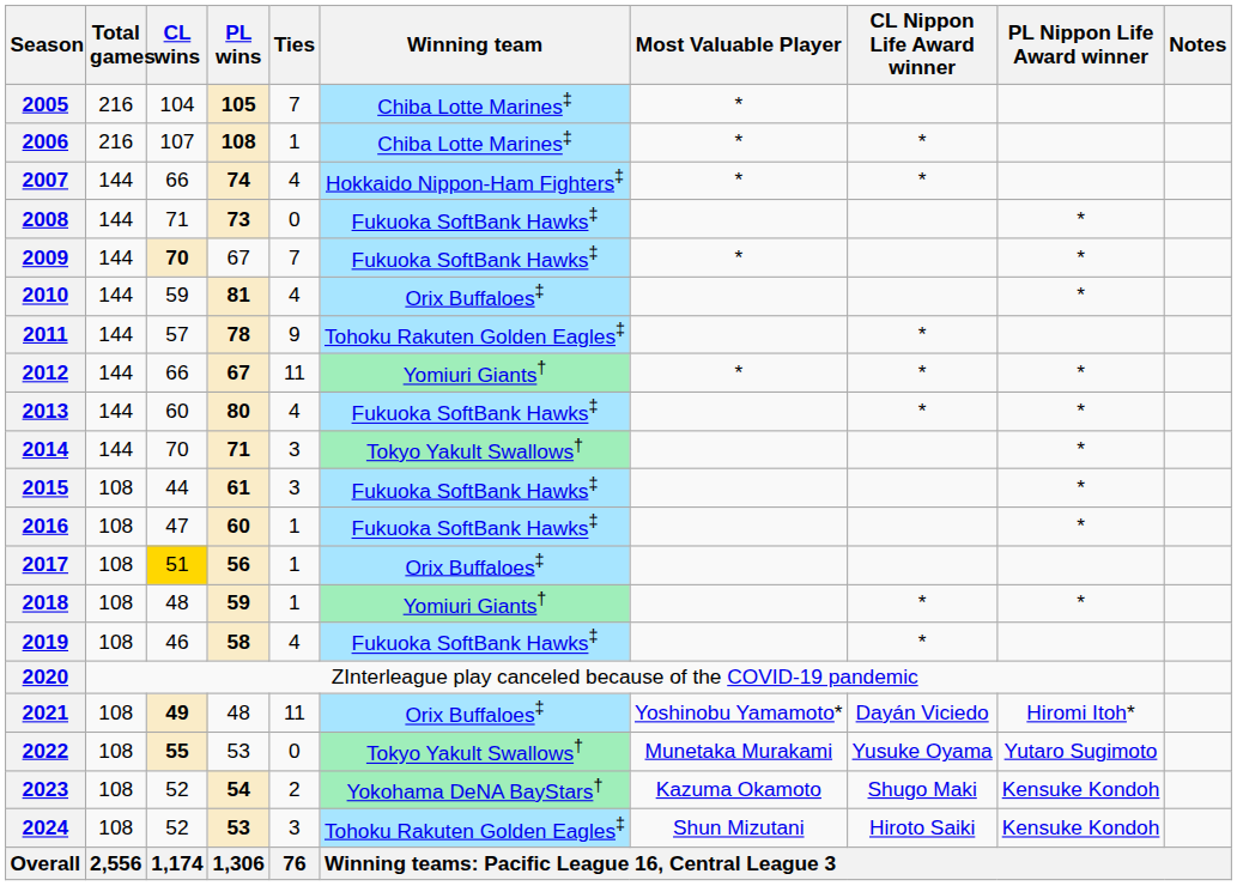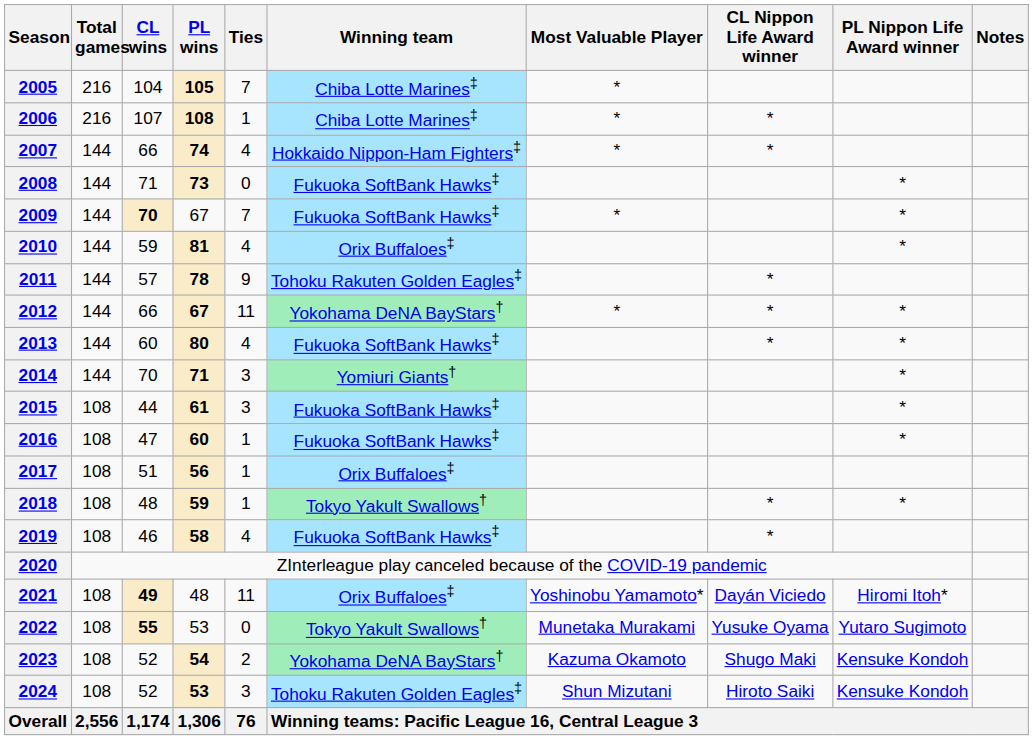2012 | Winning team: Yomiuri Giants† -> Yokohama DeNA BayStars†
2014 | Winning team: Tokyo Yakult Swallows† -> Yomiuri Giants†
2017 | CL wins: gold background -> no background
2018 | Winning team: Yomiuri Giants† -> Tokyo Yakult Swallows†
